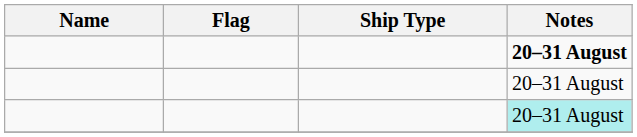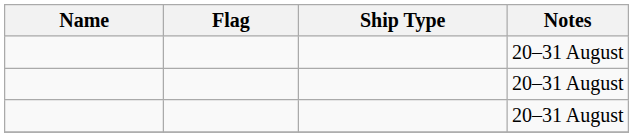row 2 | Notes: bold -> normal
row 4 | Notes: paleturquoise background -> no background
